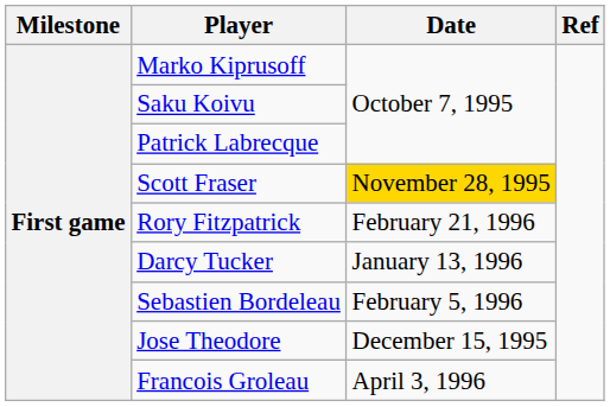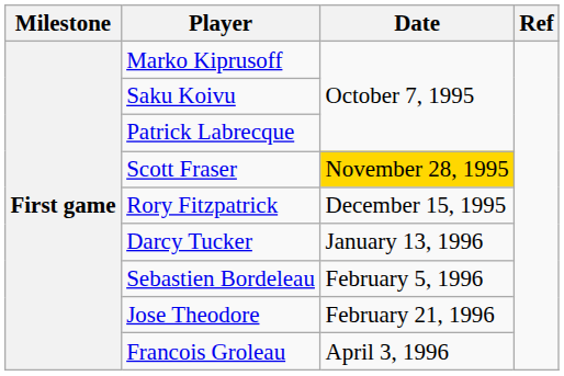Rory Fitzpatrick | Date: February 21, 1996 -> December 15, 1995
Jose Theodore | Date: December 15, 1995 -> February 21, 1996
